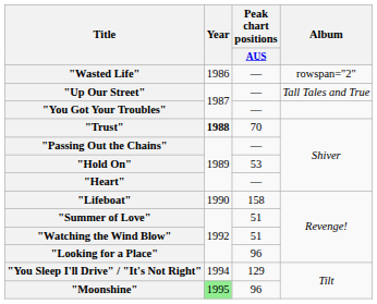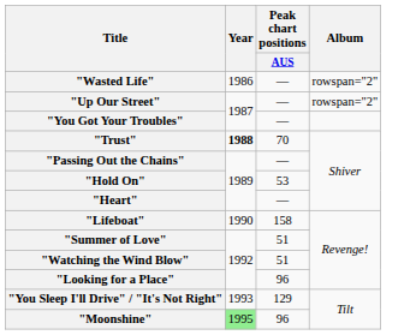"Up Our Street" | Album: Tall Tales and True -> rowspan="2"
"You Sleep I'll Drive" / "It's Not Right" | Year: 1994 -> 1993
